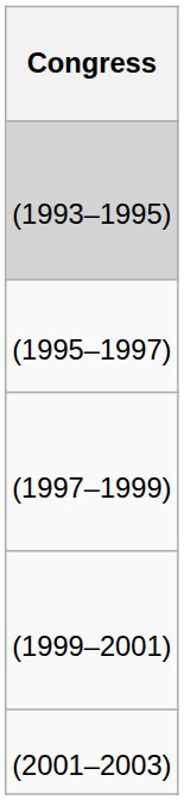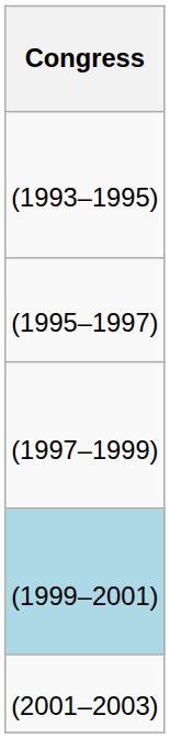row 2 | column 1: lightgrey background -> no background
row 5 | column 1: no background -> lightblue background
